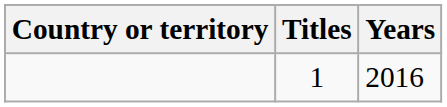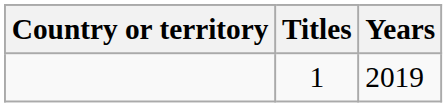row 2 | Years: 2016 -> 2019
